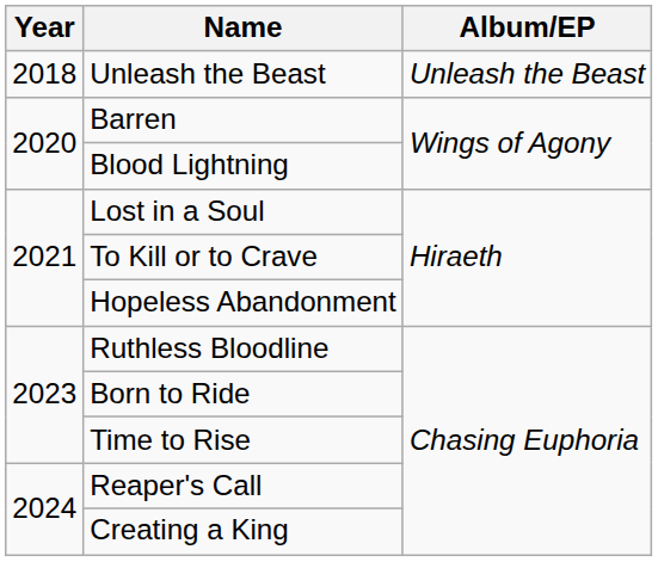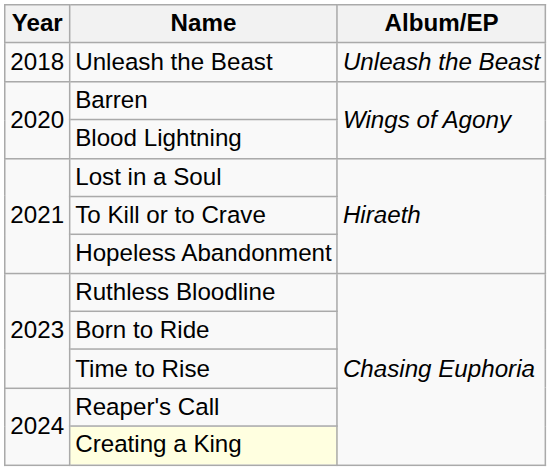Creating a King | Name: no background -> lightyellow background
